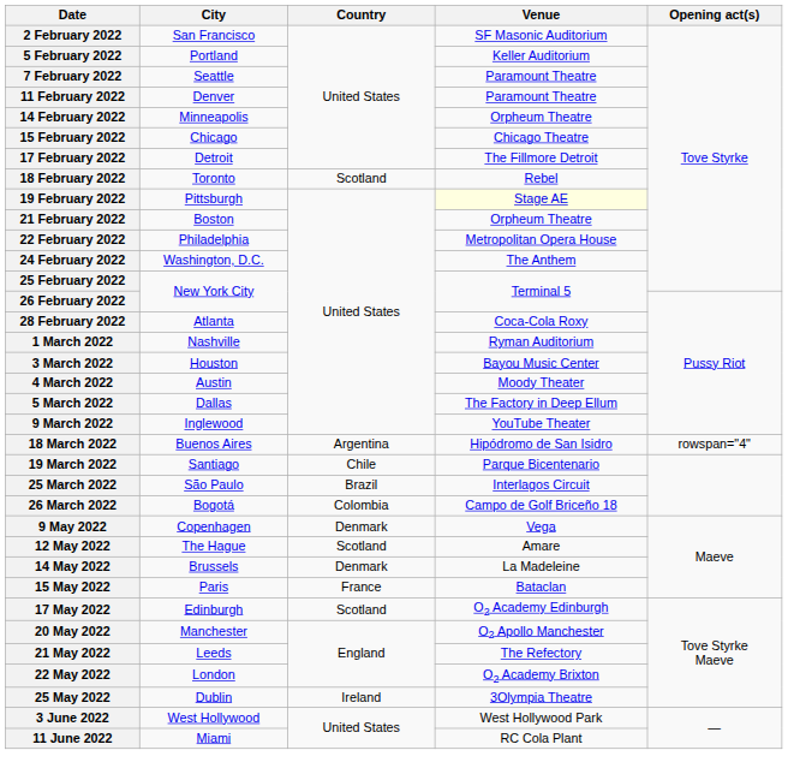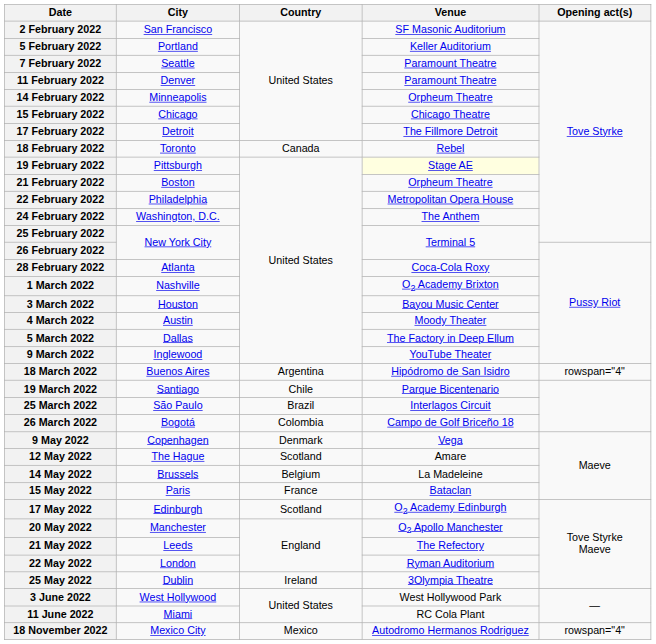18 February 2022 | Country: Scotland -> Canada
1 March 2022 | Venue: Ryman Auditorium -> O2 Academy Brixton
14 May 2022 | Country: Denmark -> Belgium
22 May 2022 | Venue: O2 Academy Brixton -> Ryman Auditorium
+ row: 18 November 2022 | Mexico City | Mexico | Autodromo Hermanos Rodriguez | rowspan="4"
